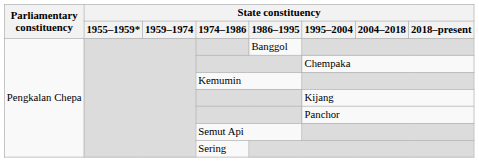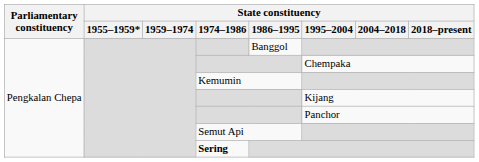Sering | State constituency / 1974–1986: normal -> bold
